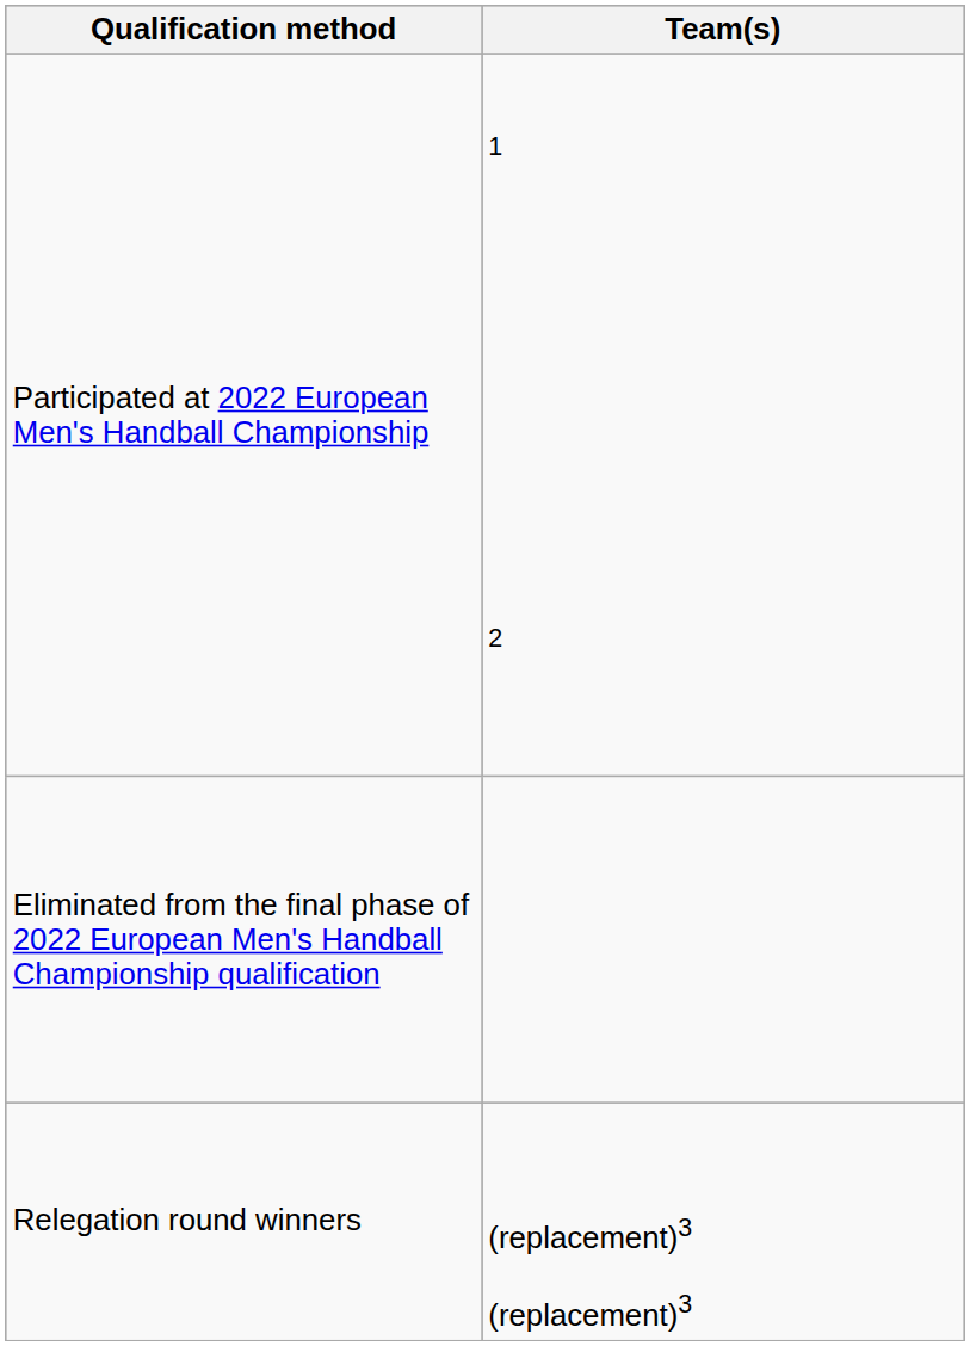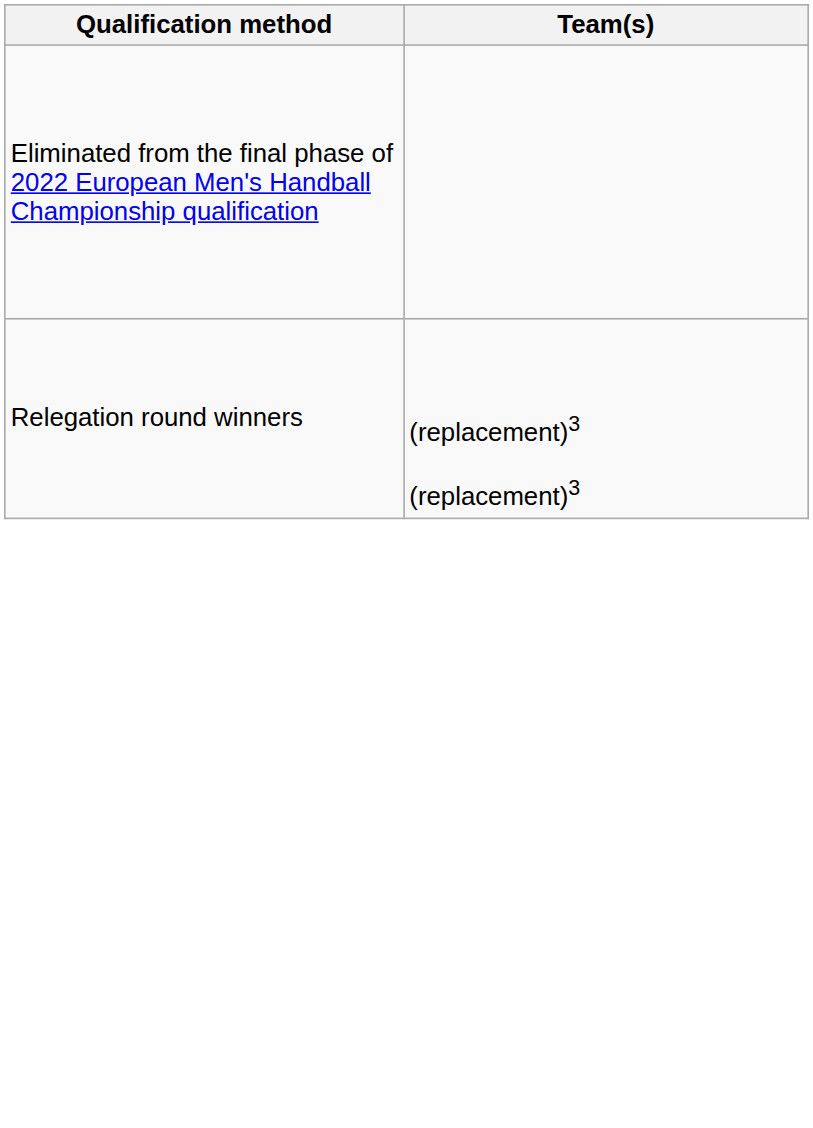- row: Participated at 2022 European Men's Handball Championship | 1 2
